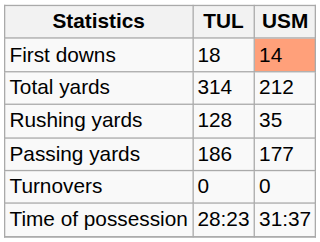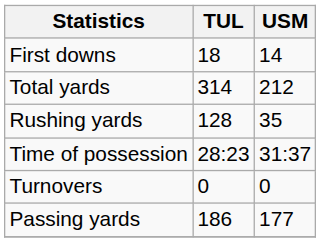First downs | USM: lightsalmon background -> no background
rows swapped: Passing yards <-> Time of possession
